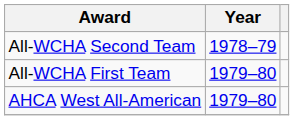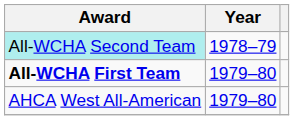row 2 | Award: no background -> paleturquoise background
row 3 | Award: normal -> bold
